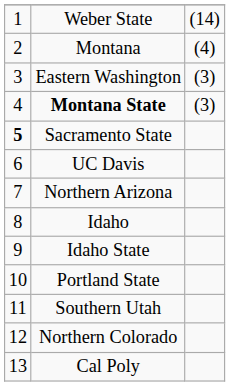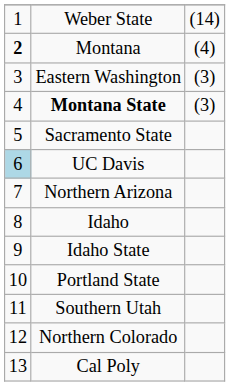Montana | column 1: normal -> bold
Sacramento State | column 1: bold -> normal
UC Davis | column 1: no background -> lightblue background
